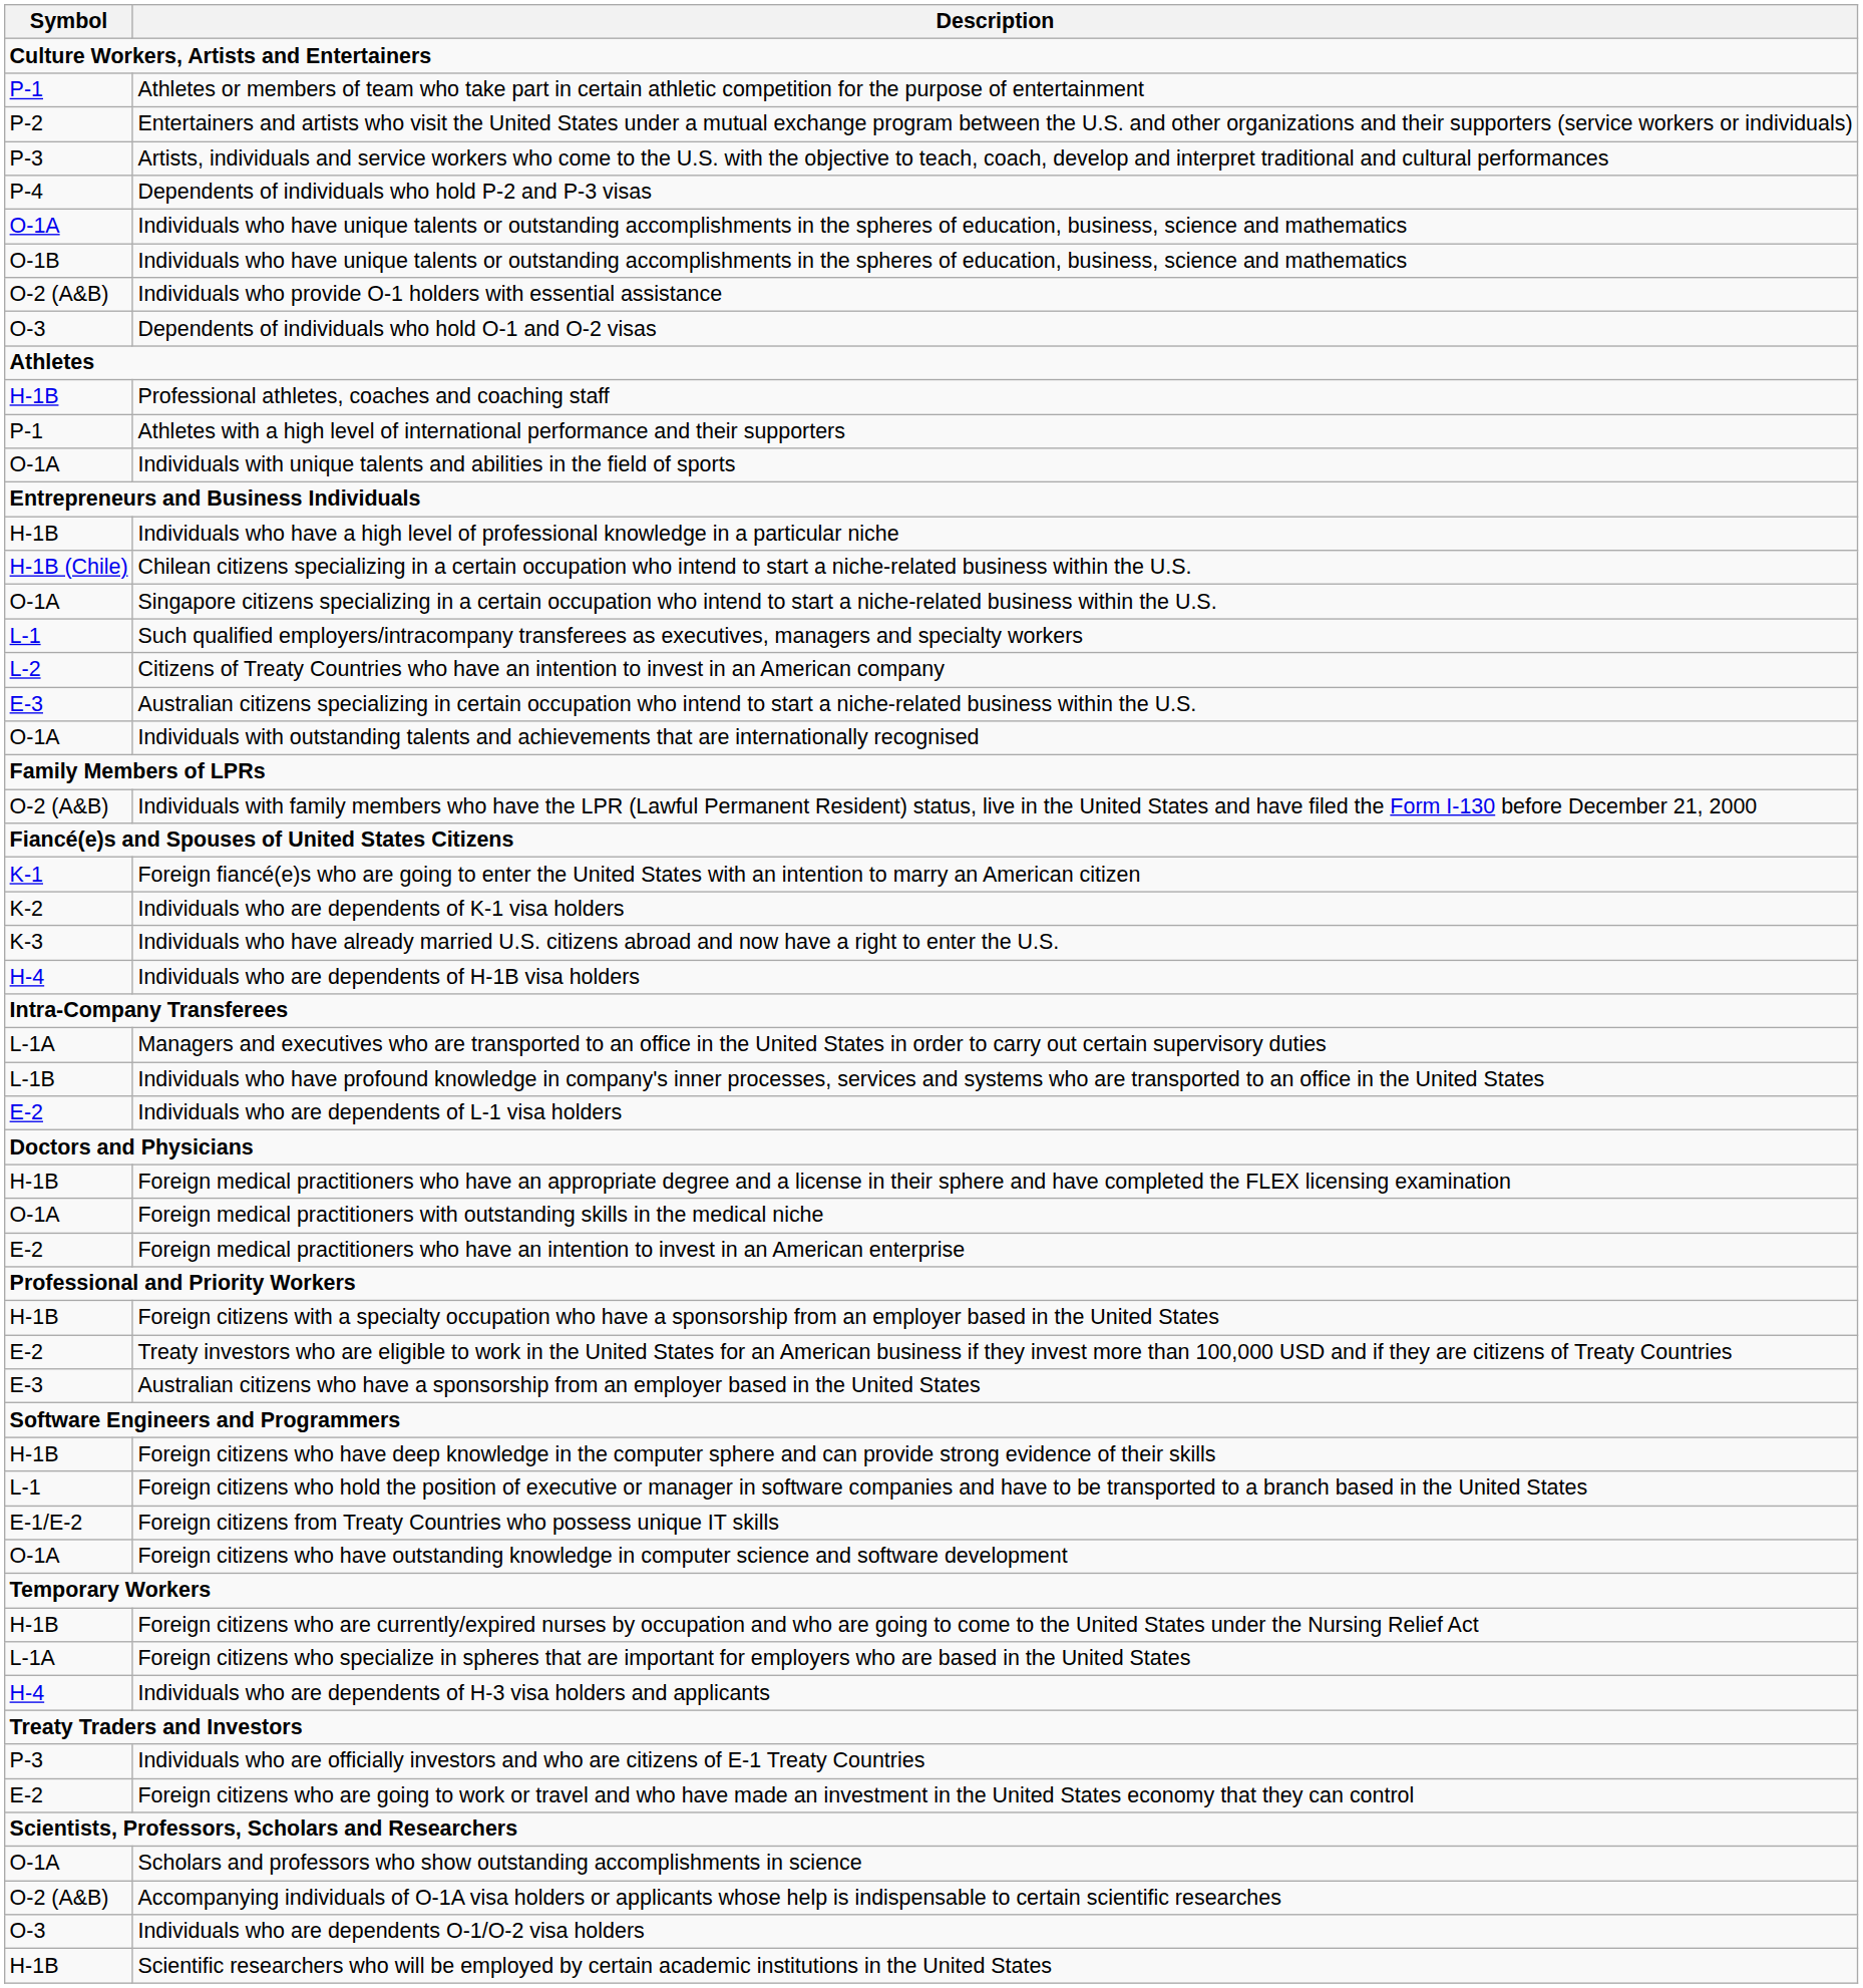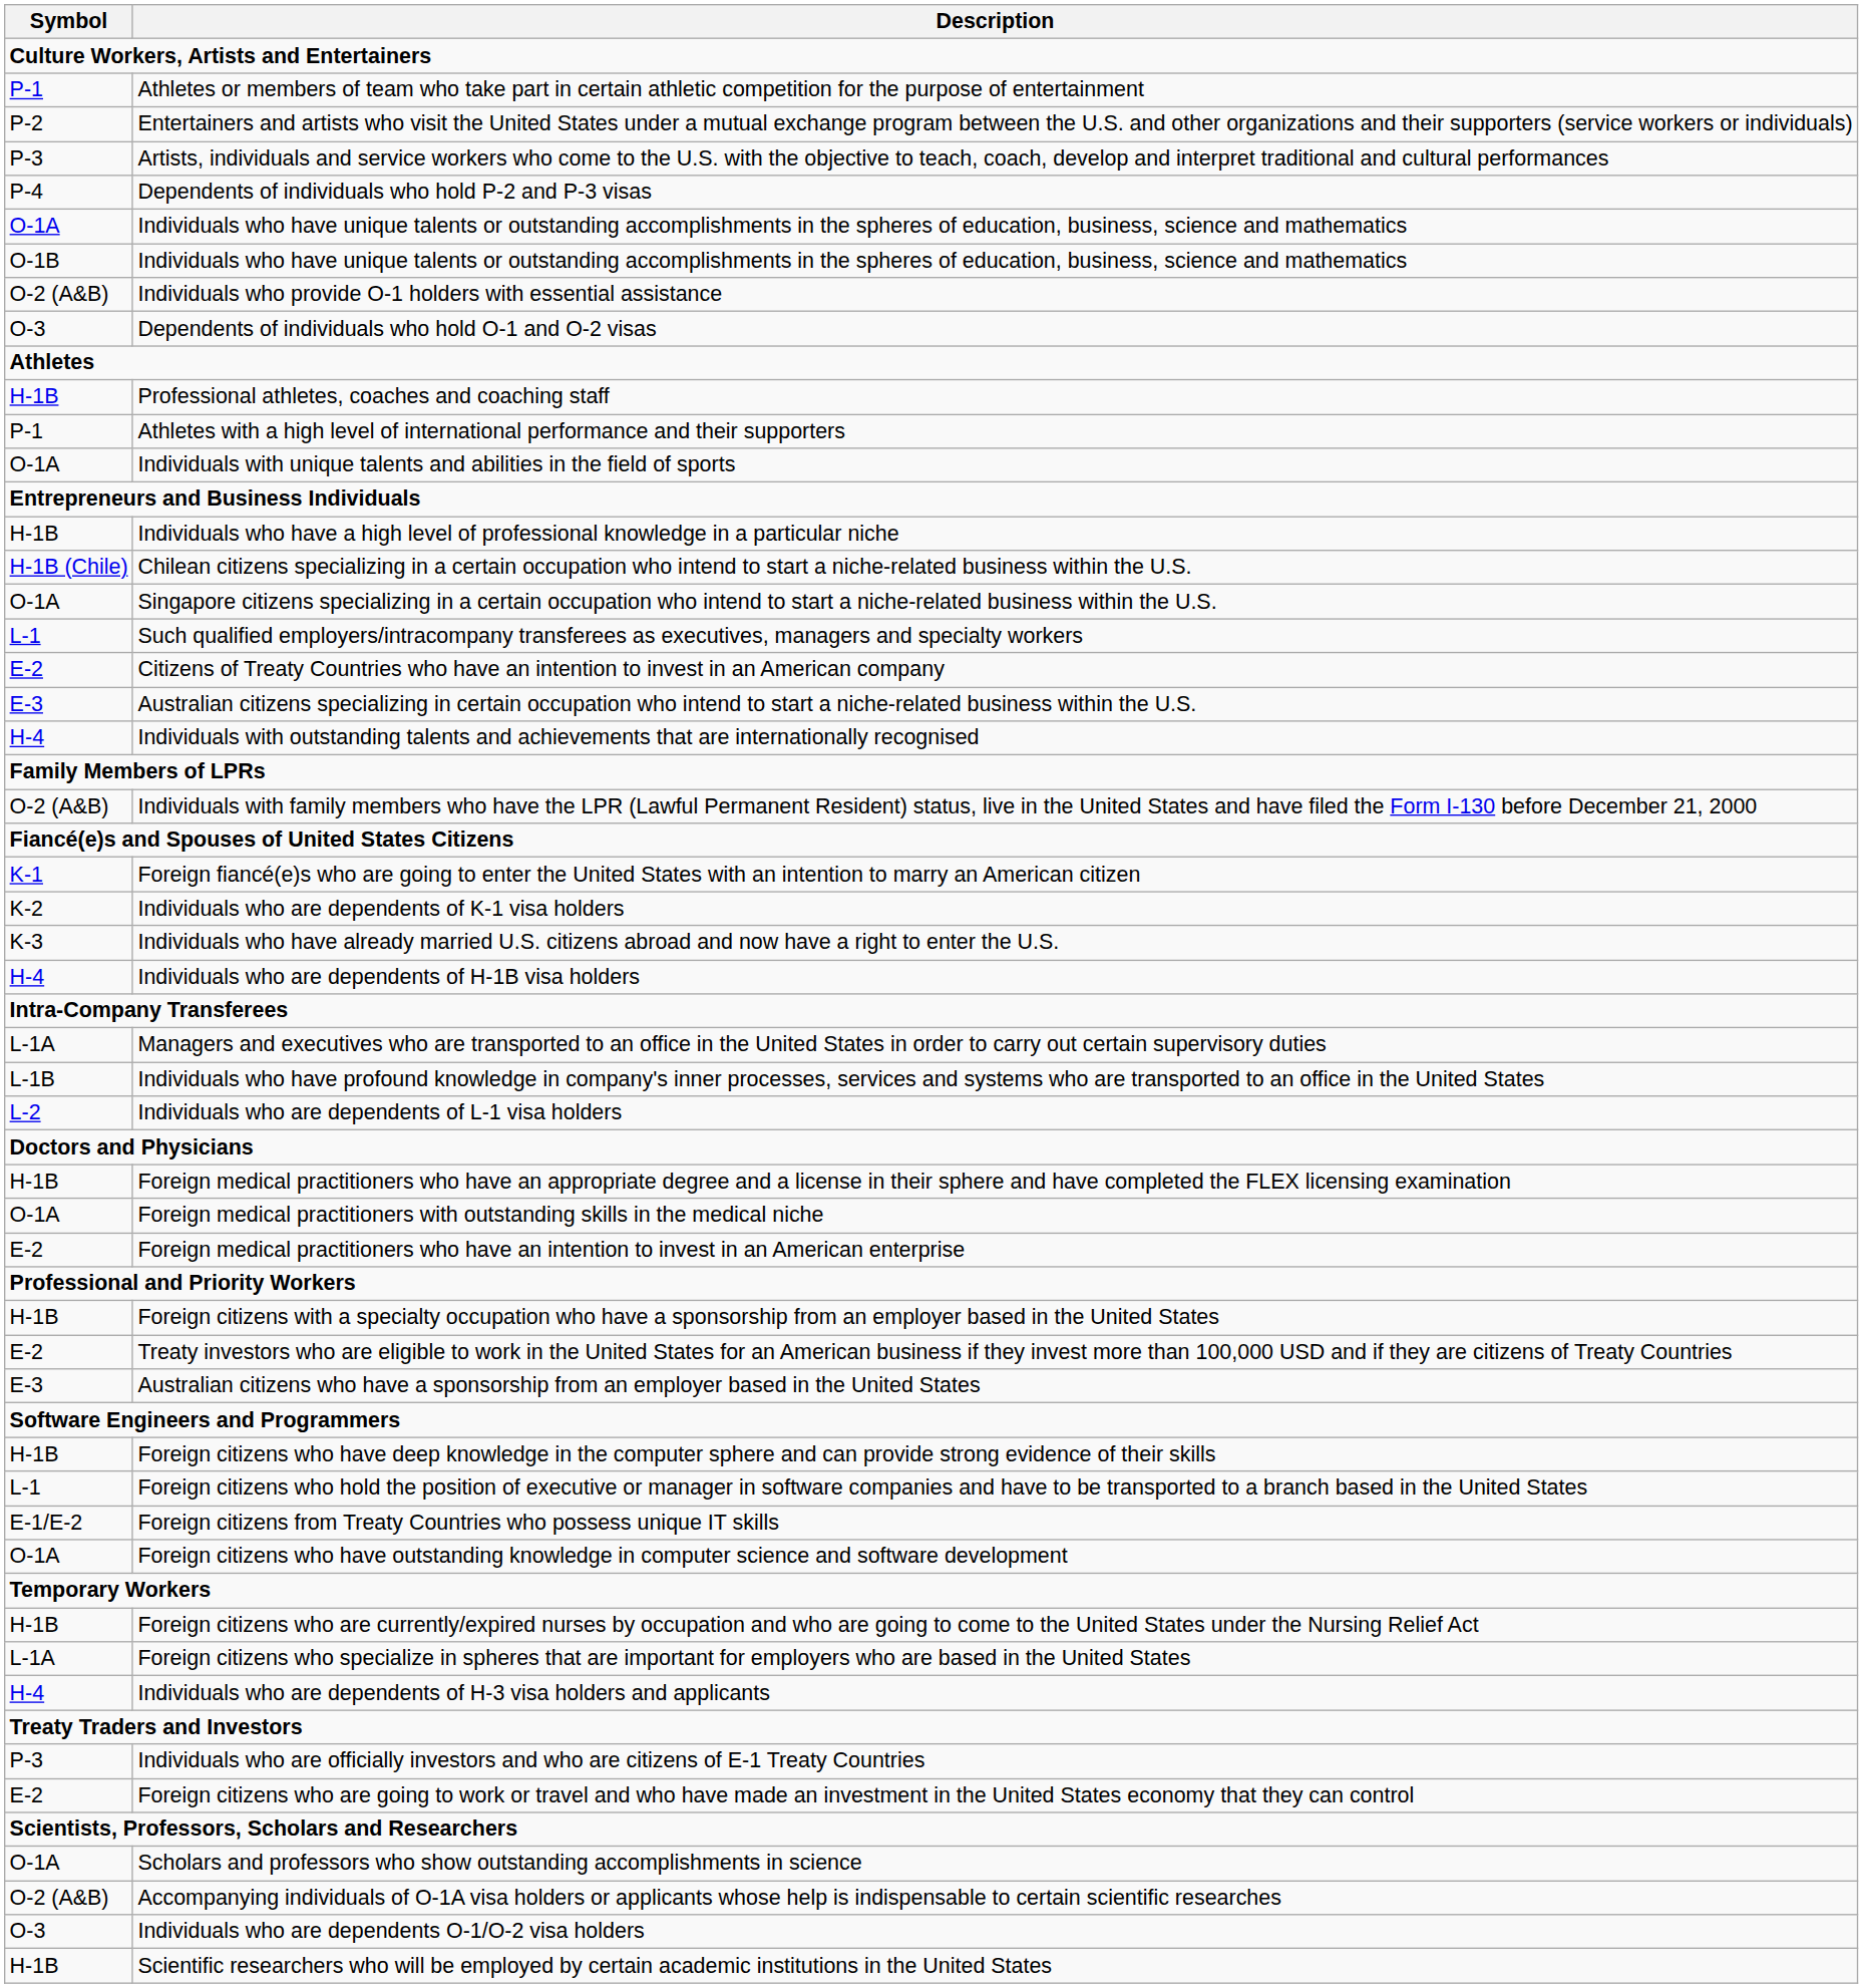row 20 | Symbol: L-2 -> E-2
row 22 | Symbol: O-1A -> H-4
row 33 | Symbol: E-2 -> L-2
